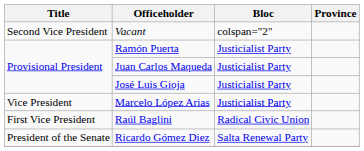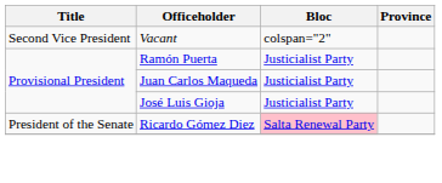- row: Vice President | Marcelo López Arias | Justicialist Party
- row: First Vice President | Raúl Baglini | Radical Civic Union
Ricardo Gómez Diez | Bloc: no background -> pink background
